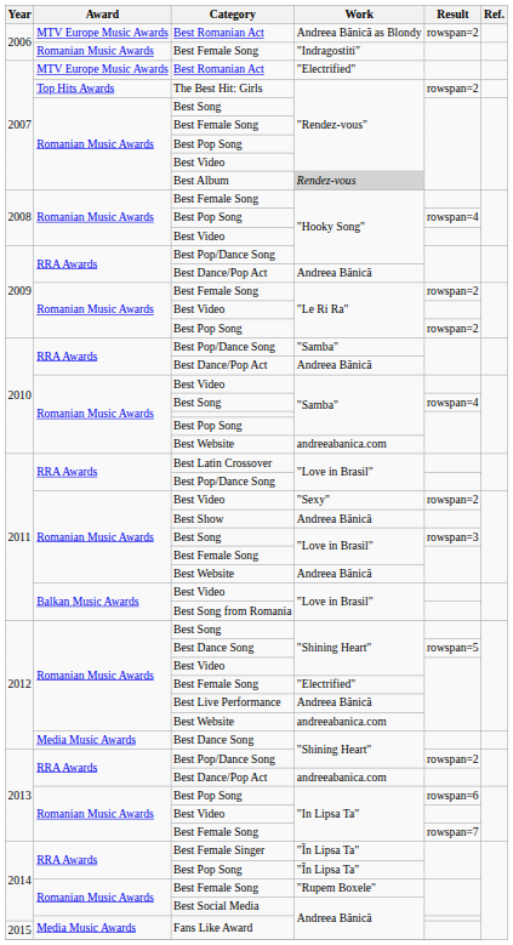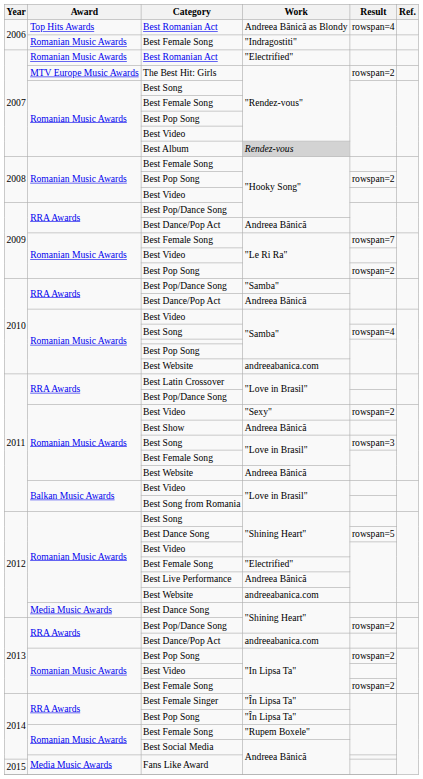2006 / Best Romanian Act | Award: MTV Europe Music Awards -> Top Hits Awards
2006 / Best Romanian Act | Result: rowspan=2 -> rowspan=4
2007 / Best Romanian Act | Award: MTV Europe Music Awards -> Romanian Music Awards
The Best Hit: Girls | Award: Top Hits Awards -> MTV Europe Music Awards
2008 / Best Pop Song | Result: rowspan=4 -> rowspan=2
2009 / Best Female Song | Result: rowspan=2 -> rowspan=7
2013 / Best Pop Song | Result: rowspan=6 -> rowspan=2
2013 / Best Female Song | Result: rowspan=7 -> rowspan=2
